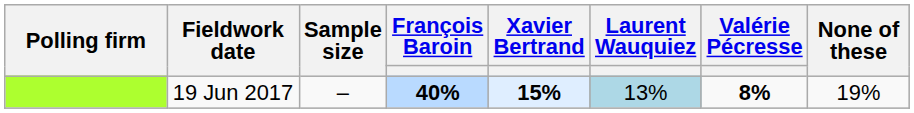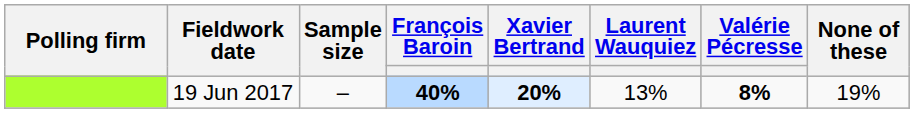19 Jun 2017 | Xavier Bertrand: 15% -> 20%
19 Jun 2017 | Laurent Wauquiez: lightblue background -> no background
